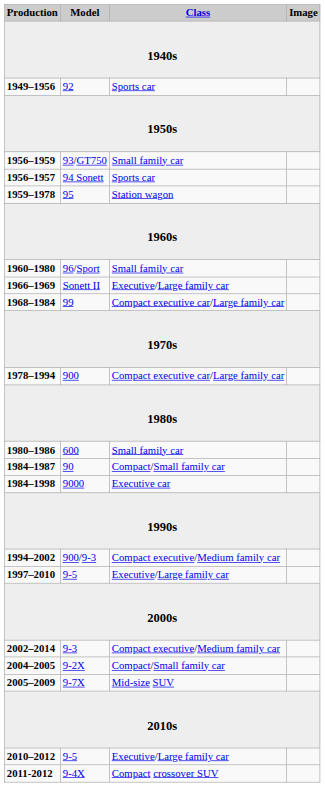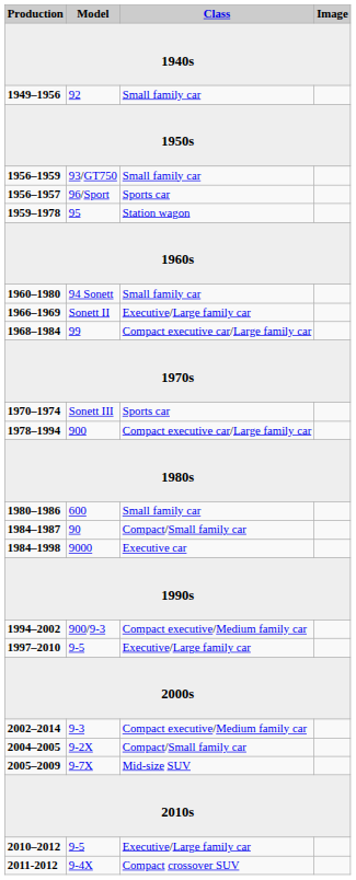1949–1956 | Class: Sports car -> Small family car
1956–1957 | Model: 94 Sonett -> 96/Sport
1960–1980 | Model: 96/Sport -> 94 Sonett
+ row: 1970–1974 | Sonett III | Sports car
